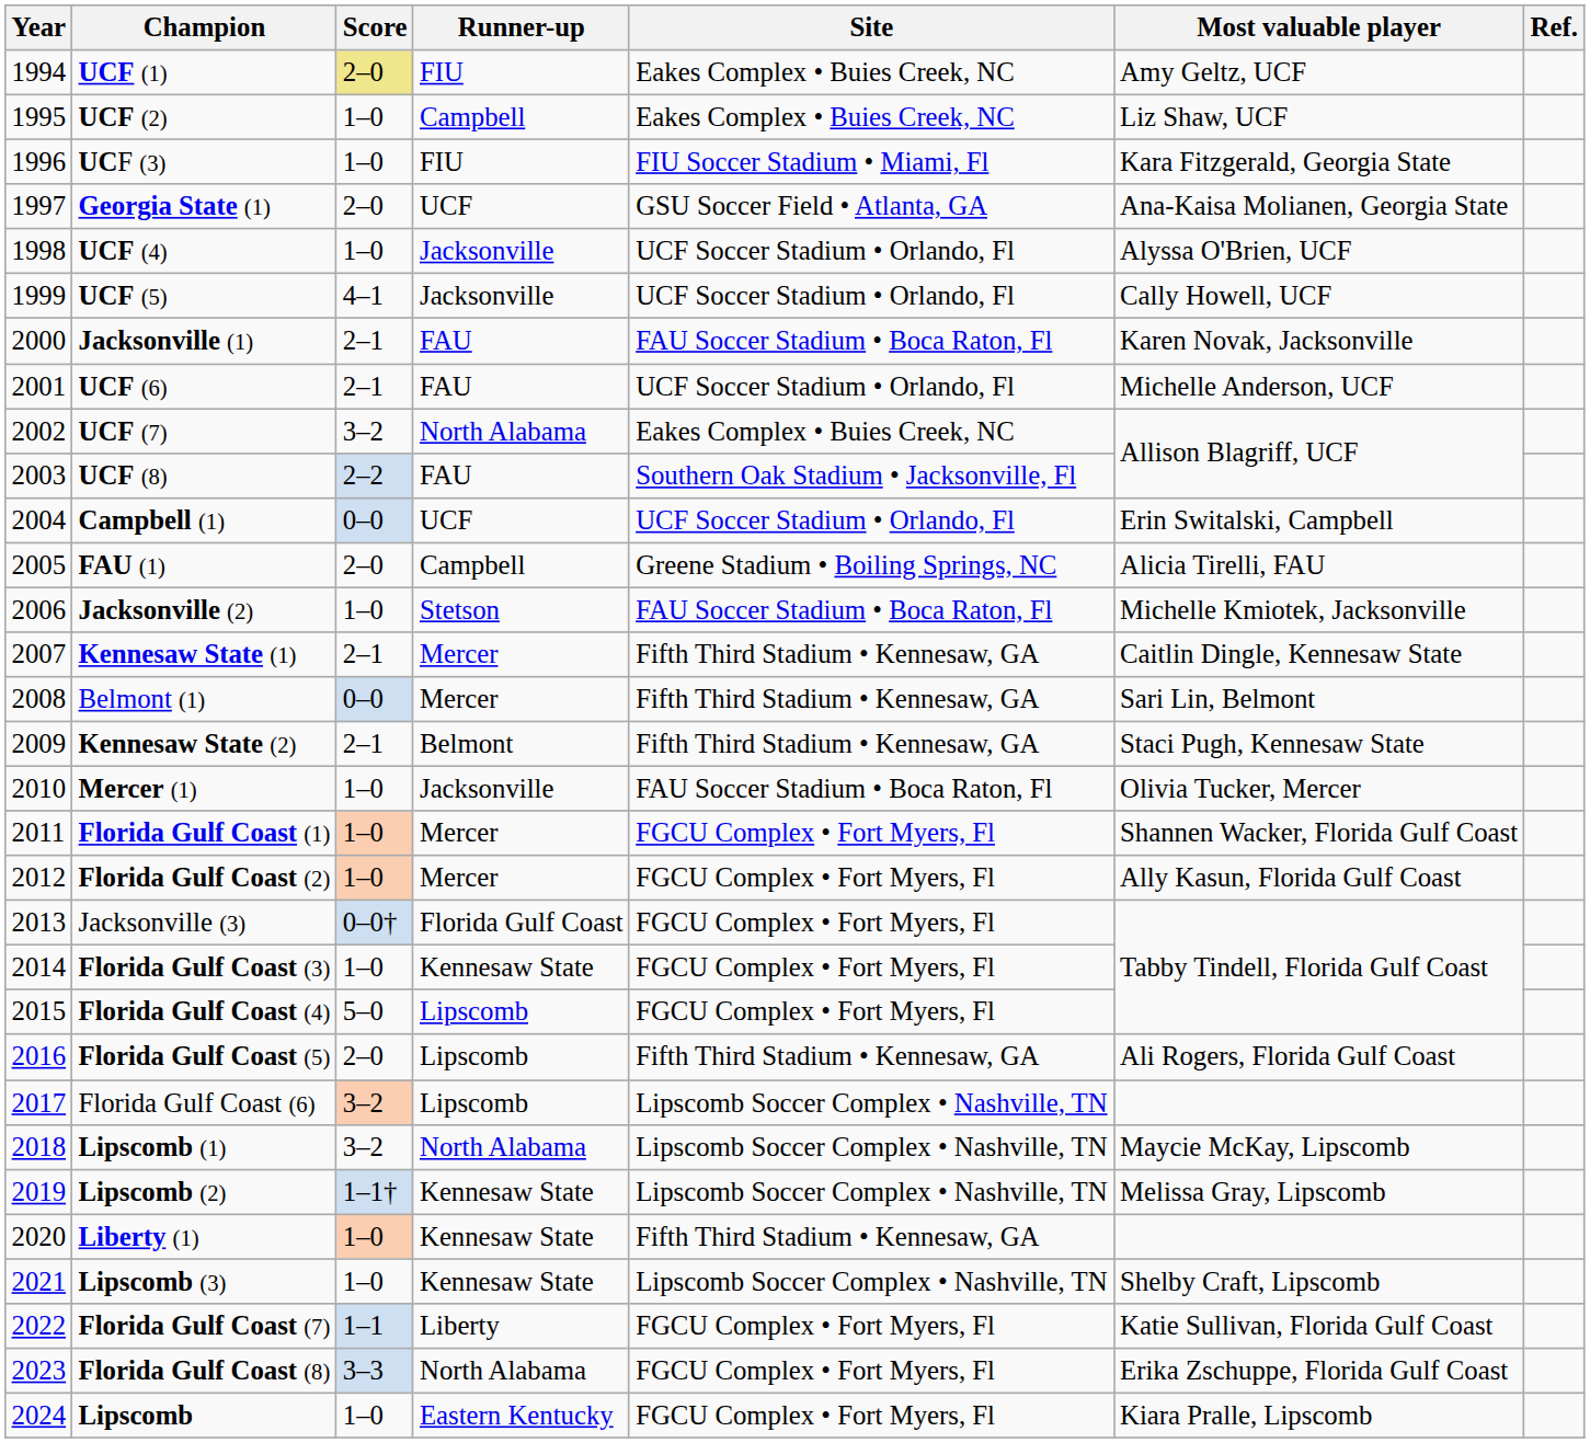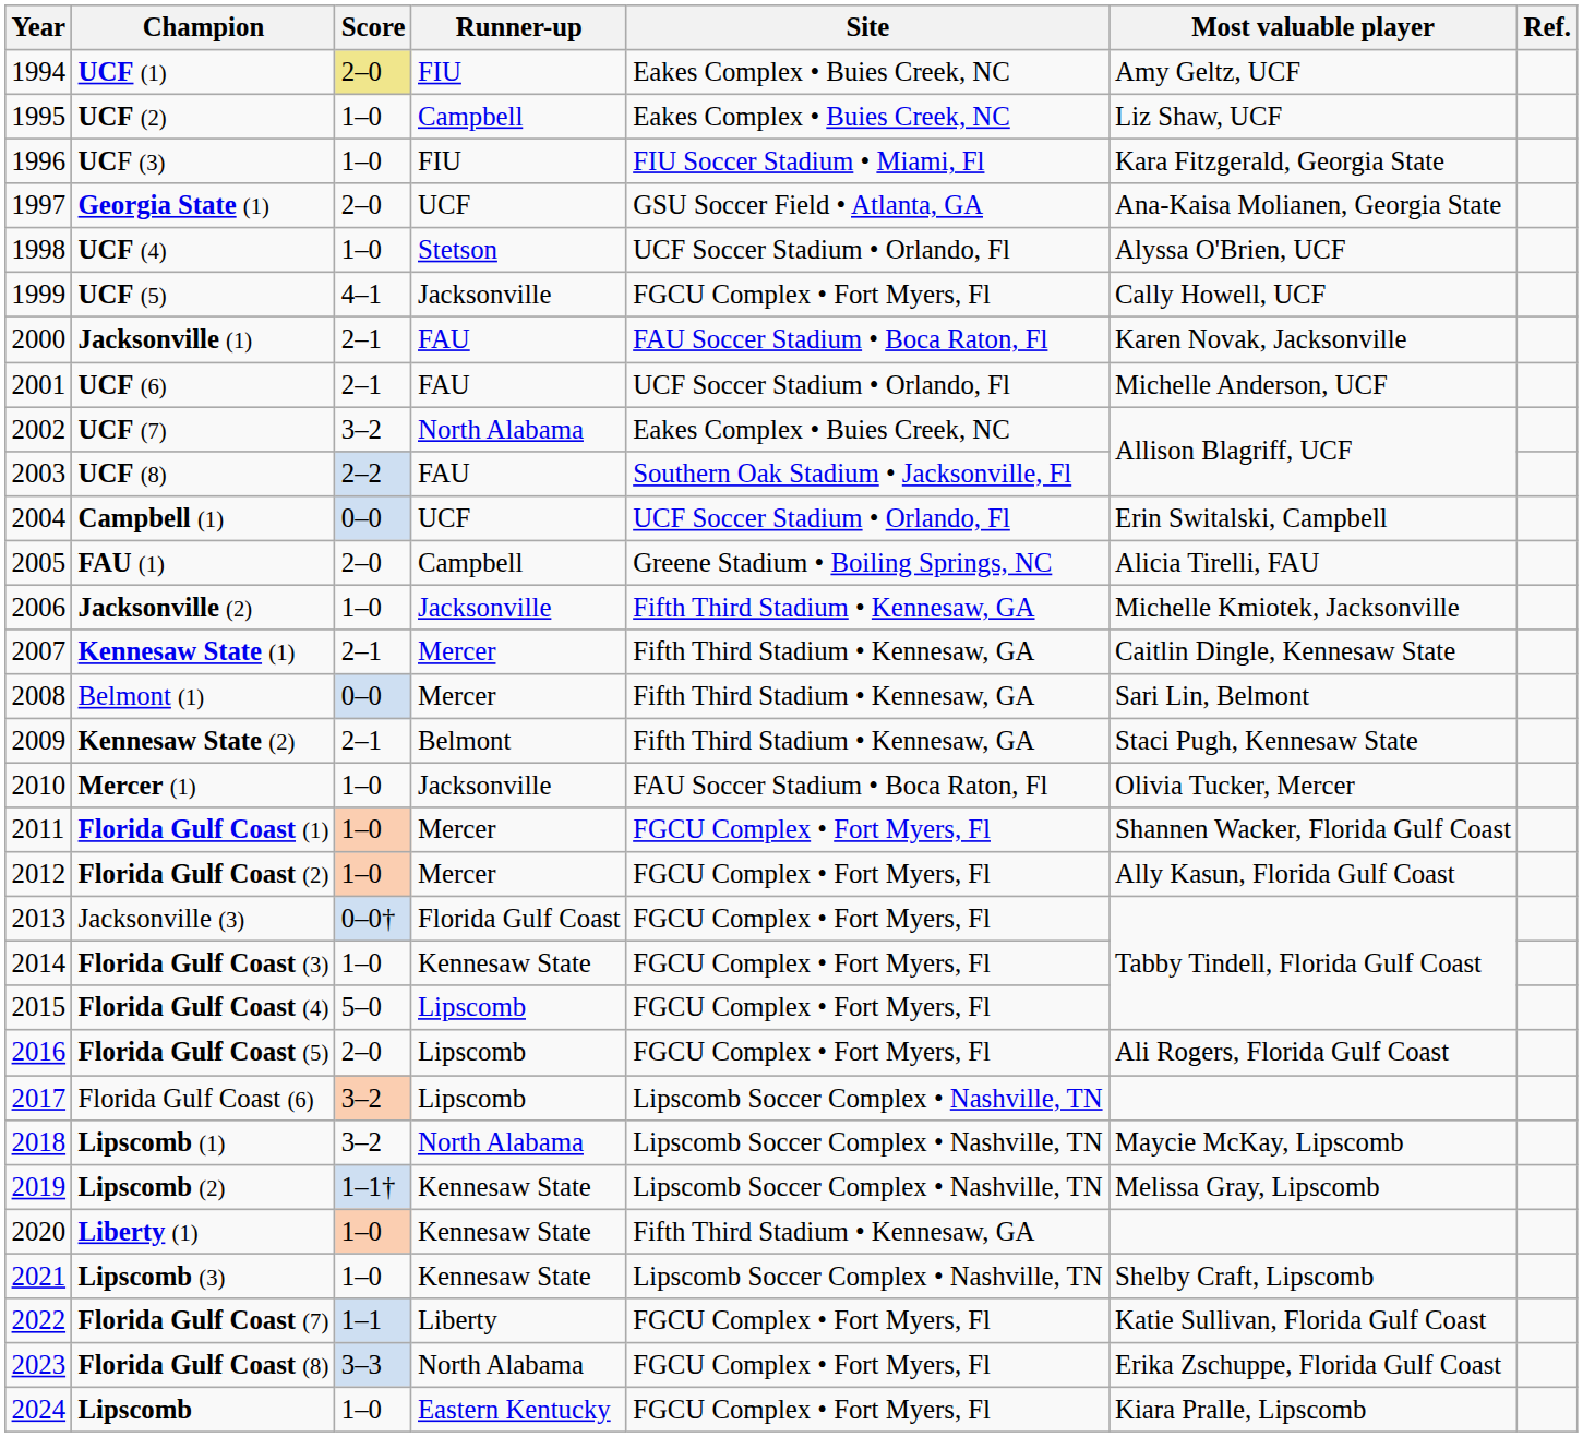UCF (4) | Runner-up: Jacksonville -> Stetson
UCF (5) | Site: UCF Soccer Stadium • Orlando, Fl -> FGCU Complex • Fort Myers, Fl
Jacksonville (2) | Runner-up: Stetson -> Jacksonville
Jacksonville (2) | Site: FAU Soccer Stadium • Boca Raton, Fl -> Fifth Third Stadium • Kennesaw, GA
Florida Gulf Coast (5) | Site: Fifth Third Stadium • Kennesaw, GA -> FGCU Complex • Fort Myers, Fl
